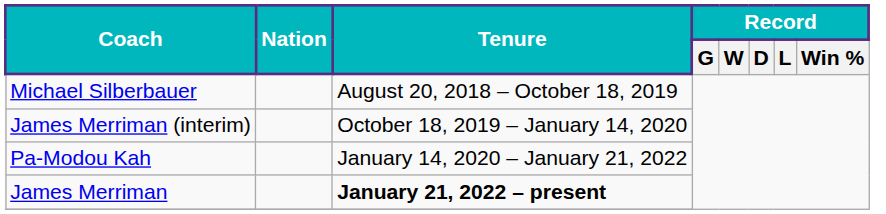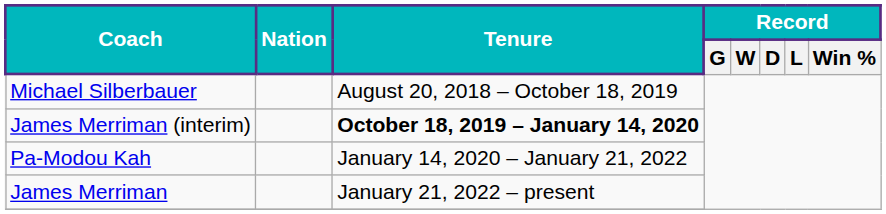James Merriman (interim) | Tenure: normal -> bold
James Merriman | Tenure: bold -> normal
